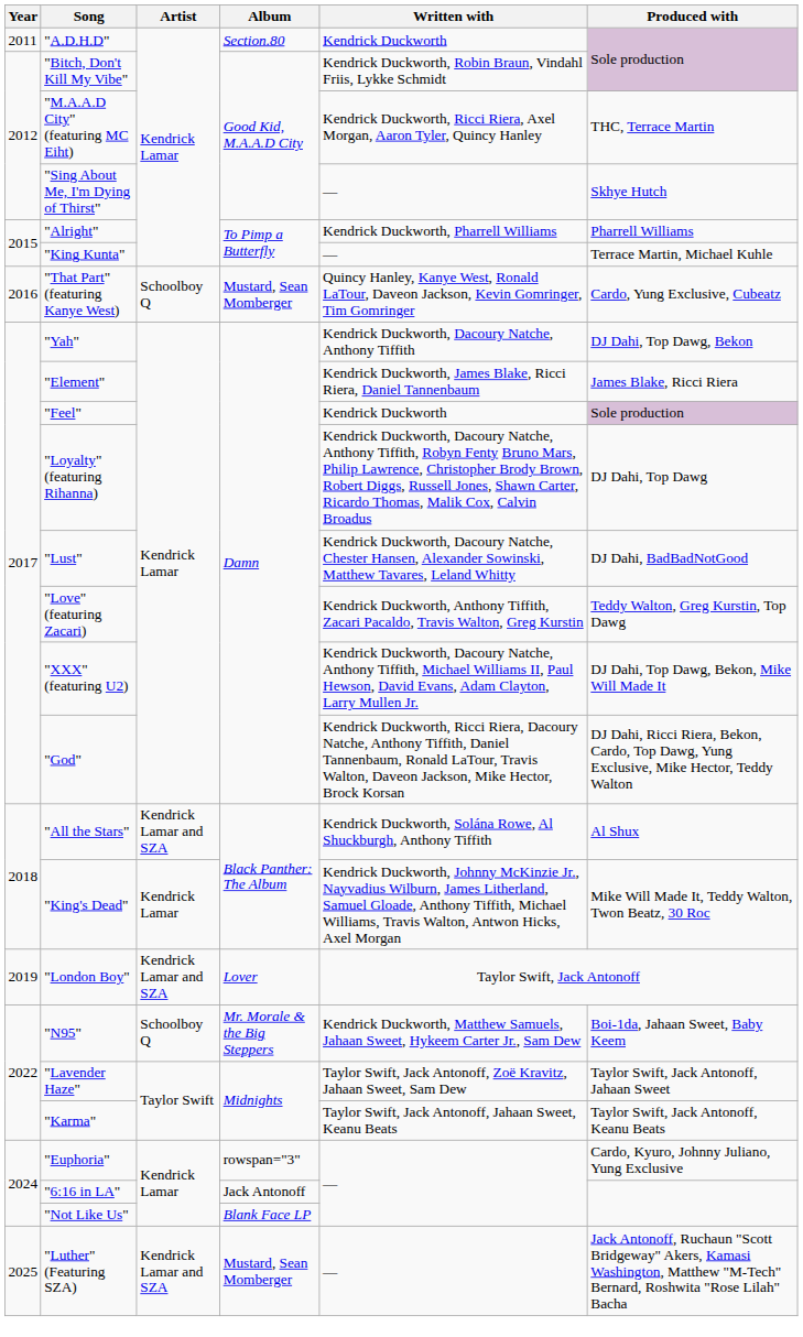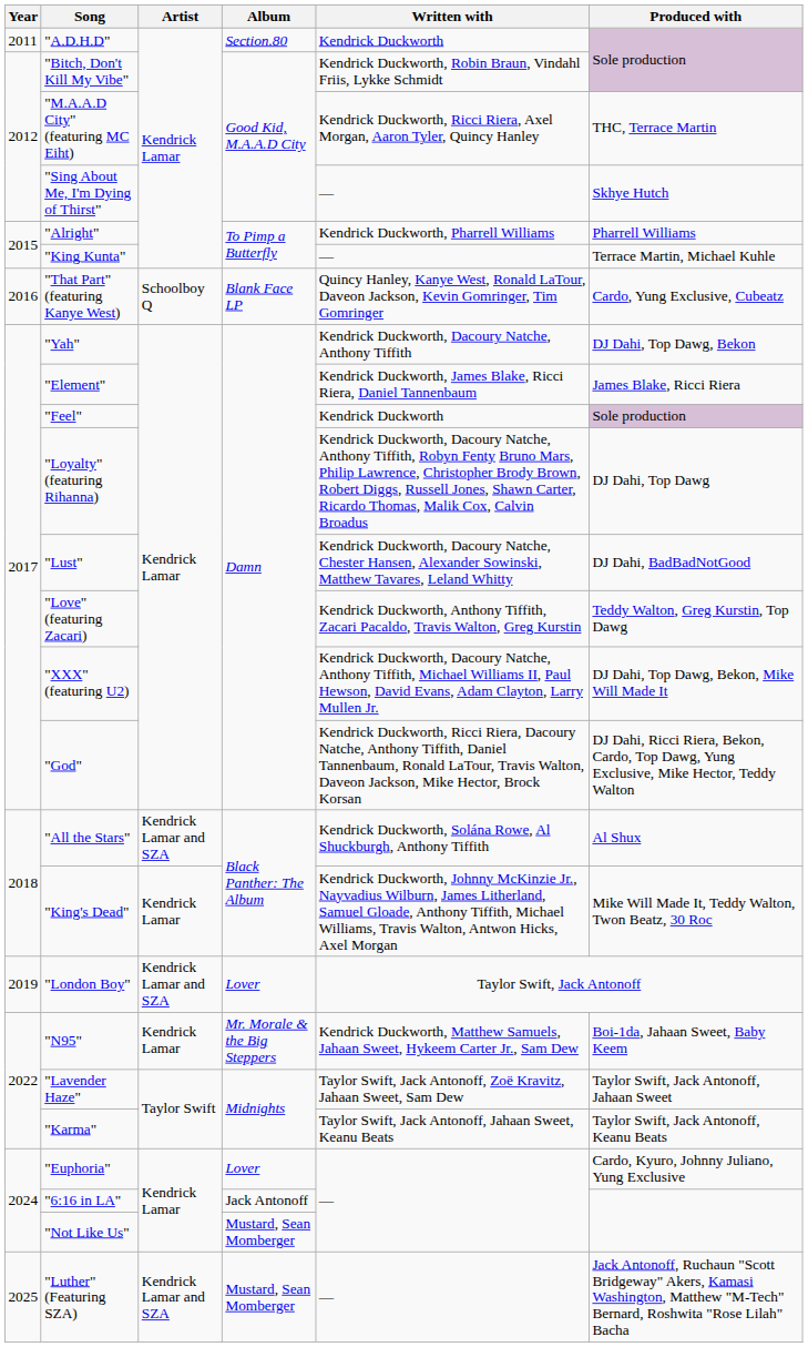"That Part" (featuring Kanye West) | Album: Mustard, Sean Momberger -> Blank Face LP
"N95" | Artist: Schoolboy Q -> Kendrick Lamar
"Euphoria" | Album: rowspan="3" -> Lover
"Not Like Us" | Album: Blank Face LP -> Mustard, Sean Momberger
